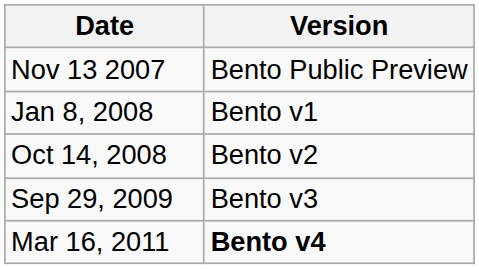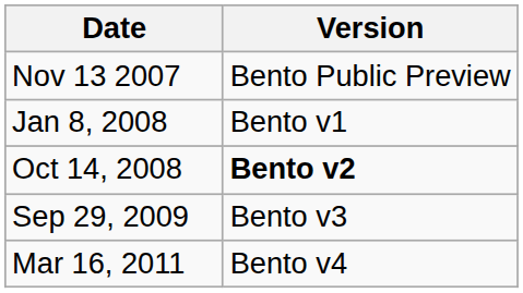Oct 14, 2008 | Version: normal -> bold
Mar 16, 2011 | Version: bold -> normal
